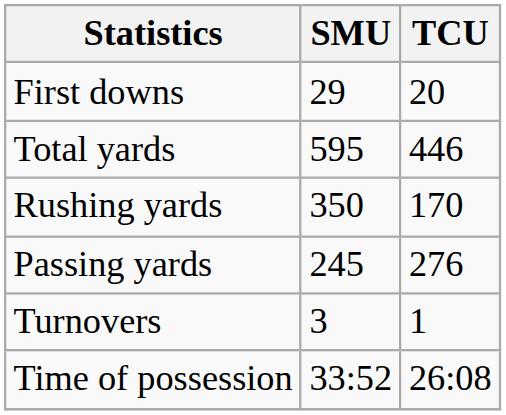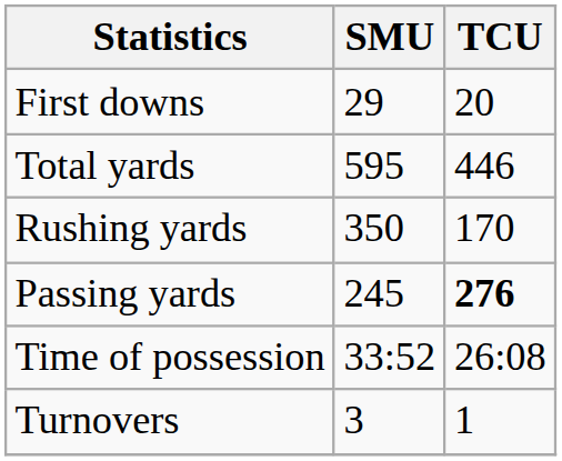Passing yards | TCU: normal -> bold
rows swapped: Turnovers <-> Time of possession
